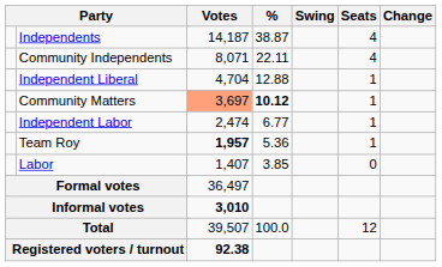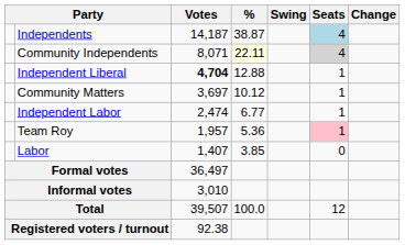Independents | Seats: no background -> lightblue background
Community Independents | %: no background -> lightyellow background
Community Independents | Seats: no background -> lightgrey background
Independent Liberal | Votes: normal -> bold
Community Matters | Votes: lightsalmon background -> no background
Community Matters | %: bold -> normal
Team Roy | Votes: bold -> normal
Team Roy | Seats: no background -> pink background
Informal votes | Votes: bold -> normal
Registered voters / turnout | Votes: bold -> normal
